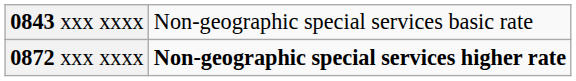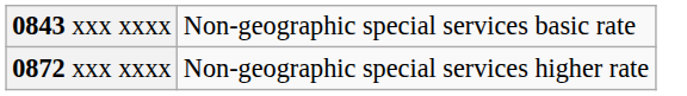0872 xxx xxxx | column 2: bold -> normal
